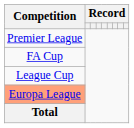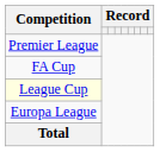League Cup | Competition: no background -> lightyellow background
Europa League | Competition: lightsalmon background -> no background
